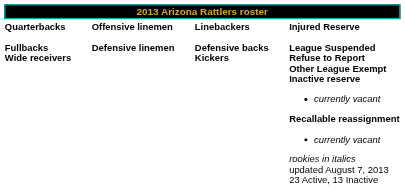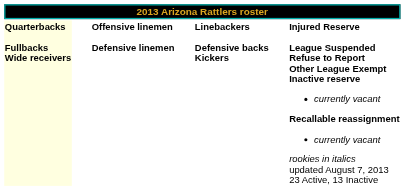Quarterbacks Fullbacks Wide receivers | column 1: no background -> lightyellow background
